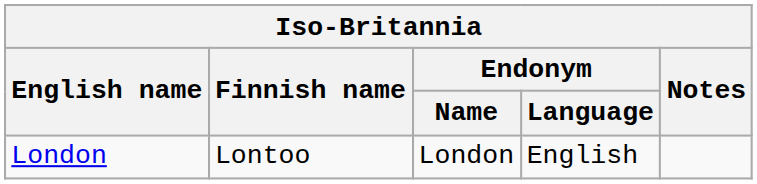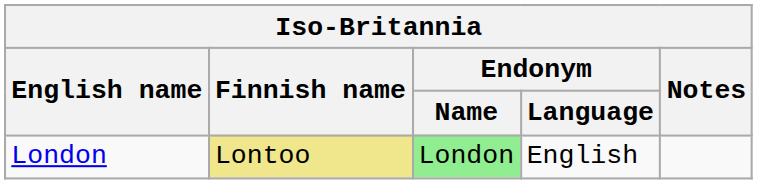row 4 | Finnish name: no background -> khaki background
row 4 | Endonym / Name: no background -> lightgreen background
